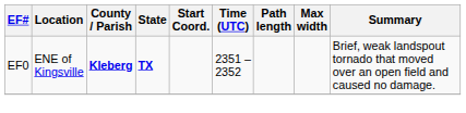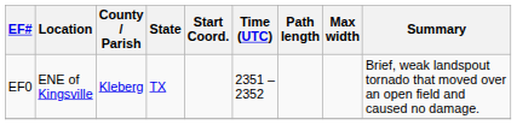EF0 | County / Parish: bold -> normal
EF0 | State: bold -> normal
